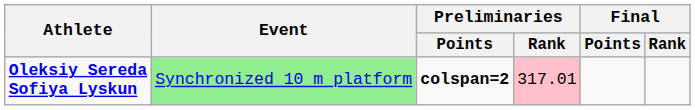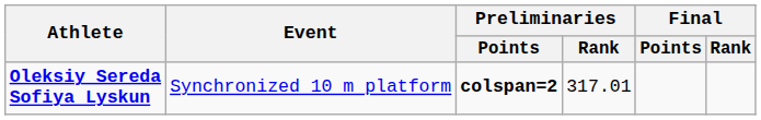Oleksiy Sereda Sofiya Lyskun | Event: lightgreen background -> no background
Oleksiy Sereda Sofiya Lyskun | Preliminaries / Rank: pink background -> no background
